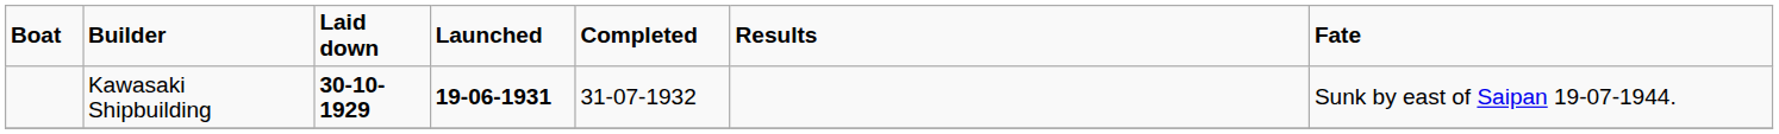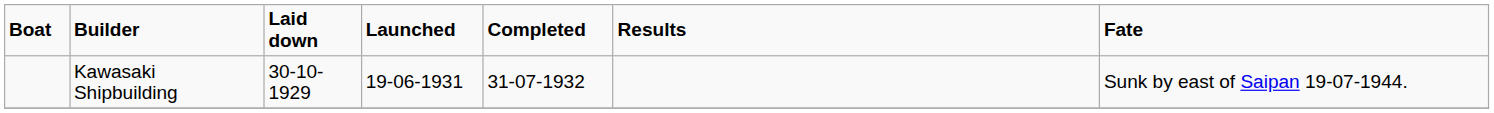Kawasaki Shipbuilding | Laid down: bold -> normal
Kawasaki Shipbuilding | Launched: bold -> normal
